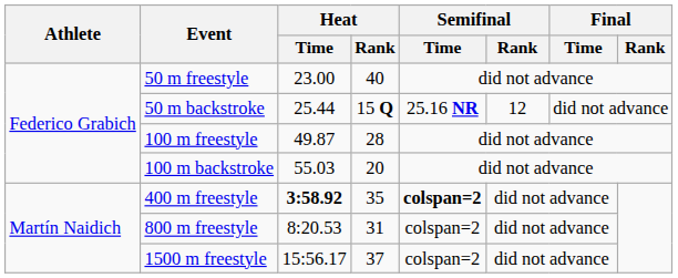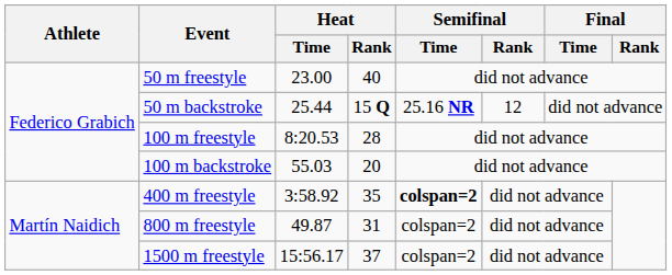100 m freestyle | Heat / Time: 49.87 -> 8:20.53
400 m freestyle | Heat / Time: bold -> normal
800 m freestyle | Heat / Time: 8:20.53 -> 49.87
